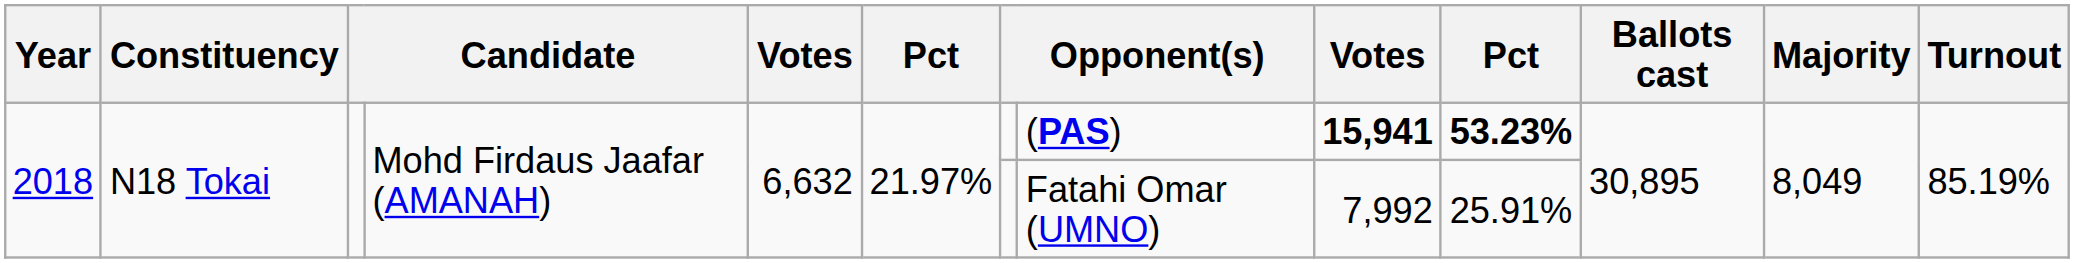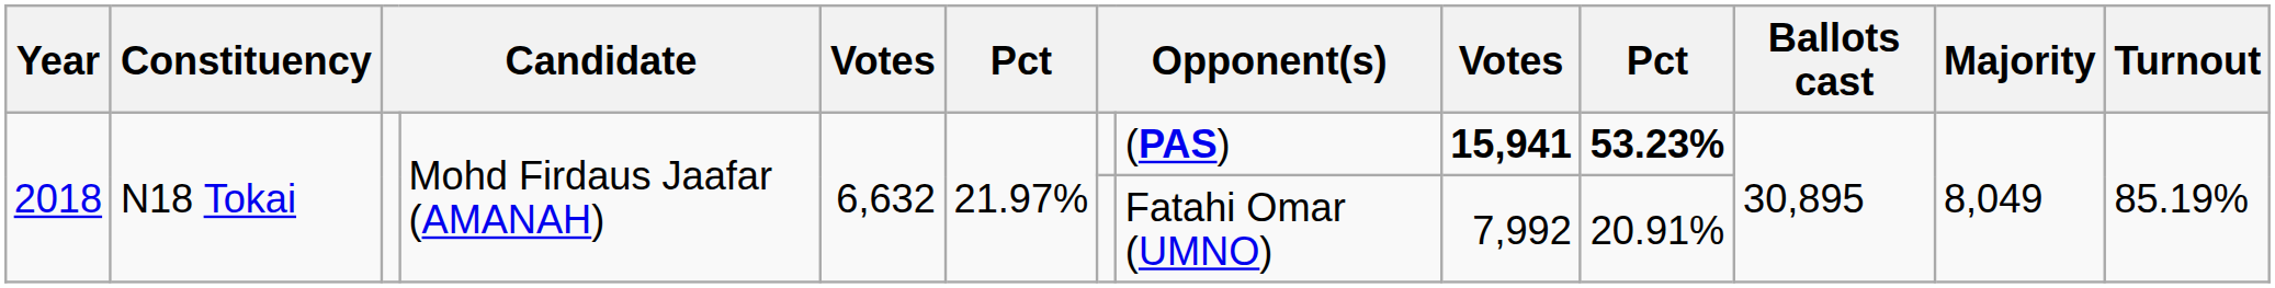row 3 | column 10: 25.91% -> 20.91%
